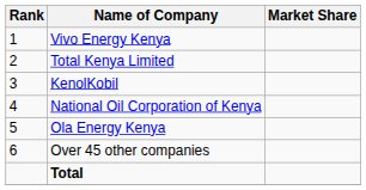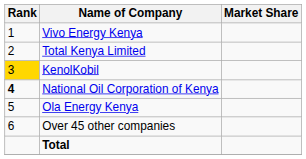KenolKobil | Rank: no background -> gold background
National Oil Corporation of Kenya | Rank: normal -> bold
